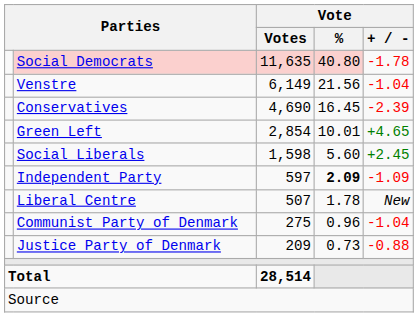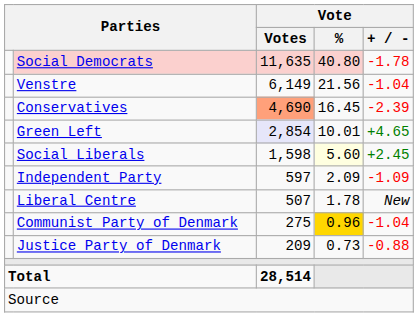Conservatives | Vote / Votes: no background -> lightsalmon background
Green Left | Vote / Votes: no background -> lavender background
Social Liberals | Vote / %: no background -> lightyellow background
Independent Party | Vote / %: bold -> normal
Communist Party of Denmark | Vote / %: no background -> gold background
